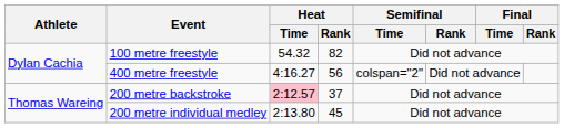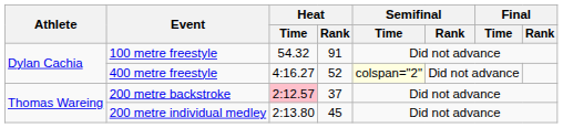100 metre freestyle | Heat / Rank: 82 -> 91
400 metre freestyle | Heat / Rank: 56 -> 52
400 metre freestyle | Semifinal / Time: no background -> lightyellow background
